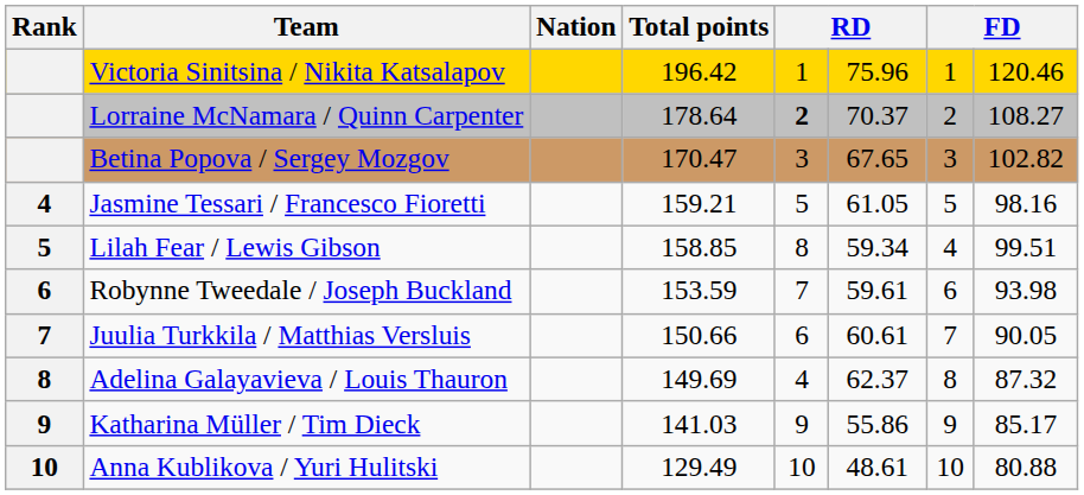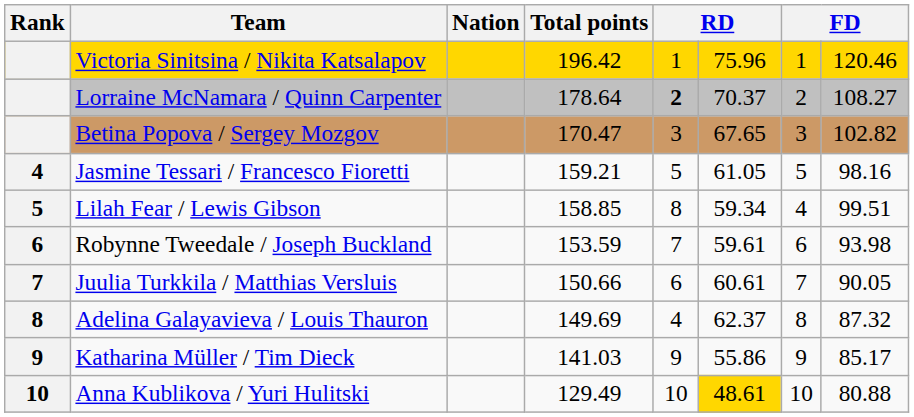Anna Kublikova / Yuri Hulitski | column 6: no background -> gold background
